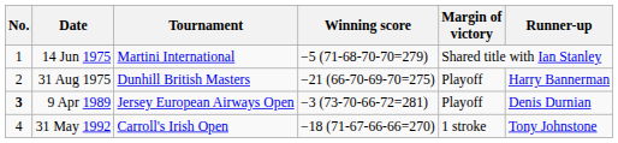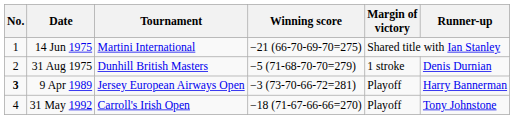14 Jun 1975 | Winning score: −5 (71-68-70-70=279) -> −21 (66-70-69-70=275)
31 Aug 1975 | Winning score: −21 (66-70-69-70=275) -> −5 (71-68-70-70=279)
31 Aug 1975 | Margin of victory: Playoff -> 1 stroke
31 Aug 1975 | Runner-up: Harry Bannerman -> Denis Durnian
9 Apr 1989 | Runner-up: Denis Durnian -> Harry Bannerman
31 May 1992 | Margin of victory: 1 stroke -> Playoff
